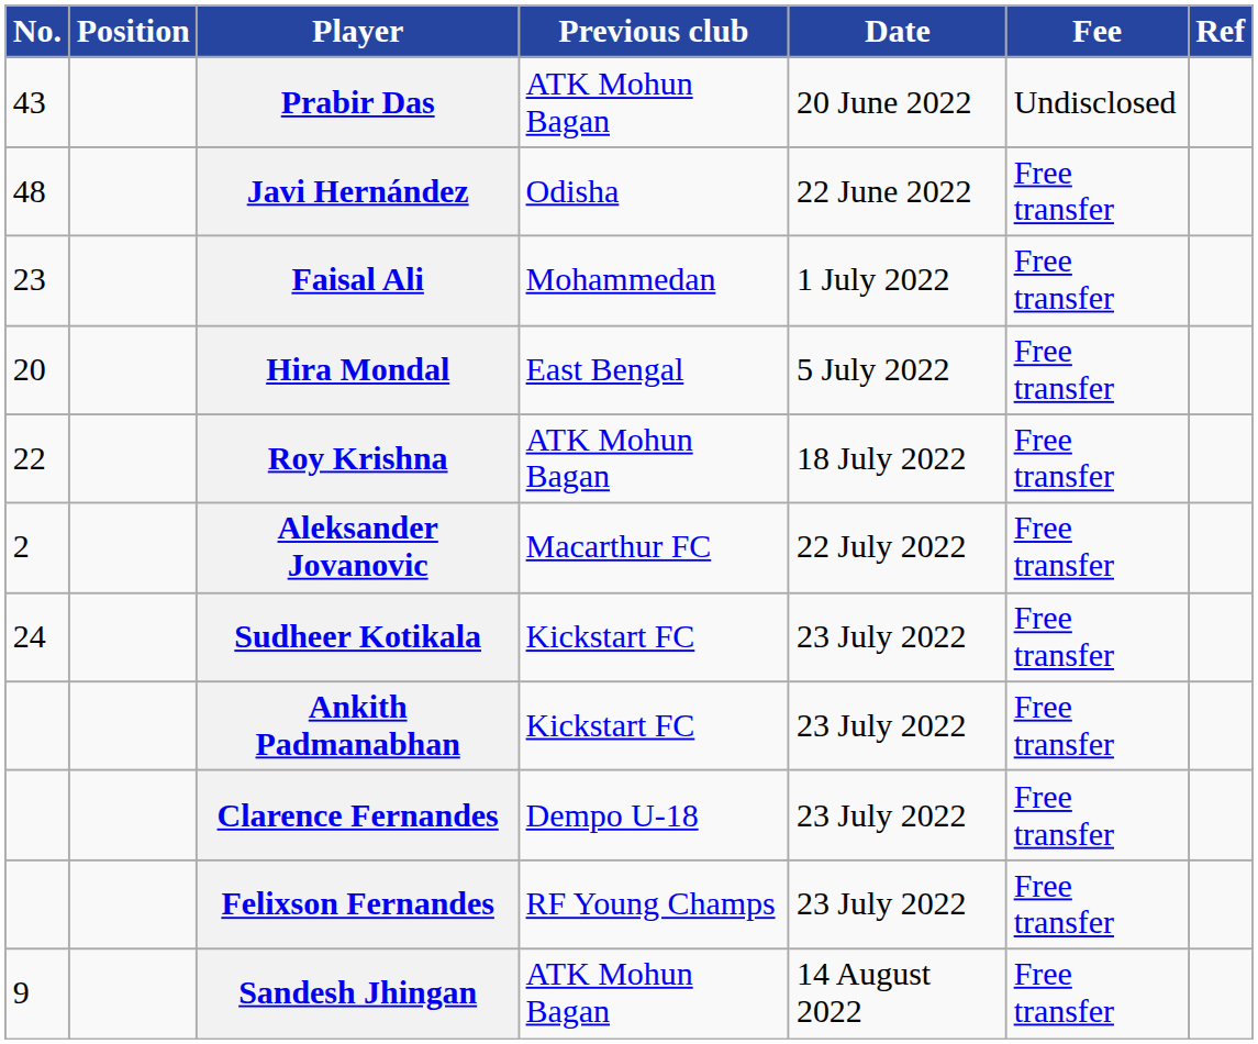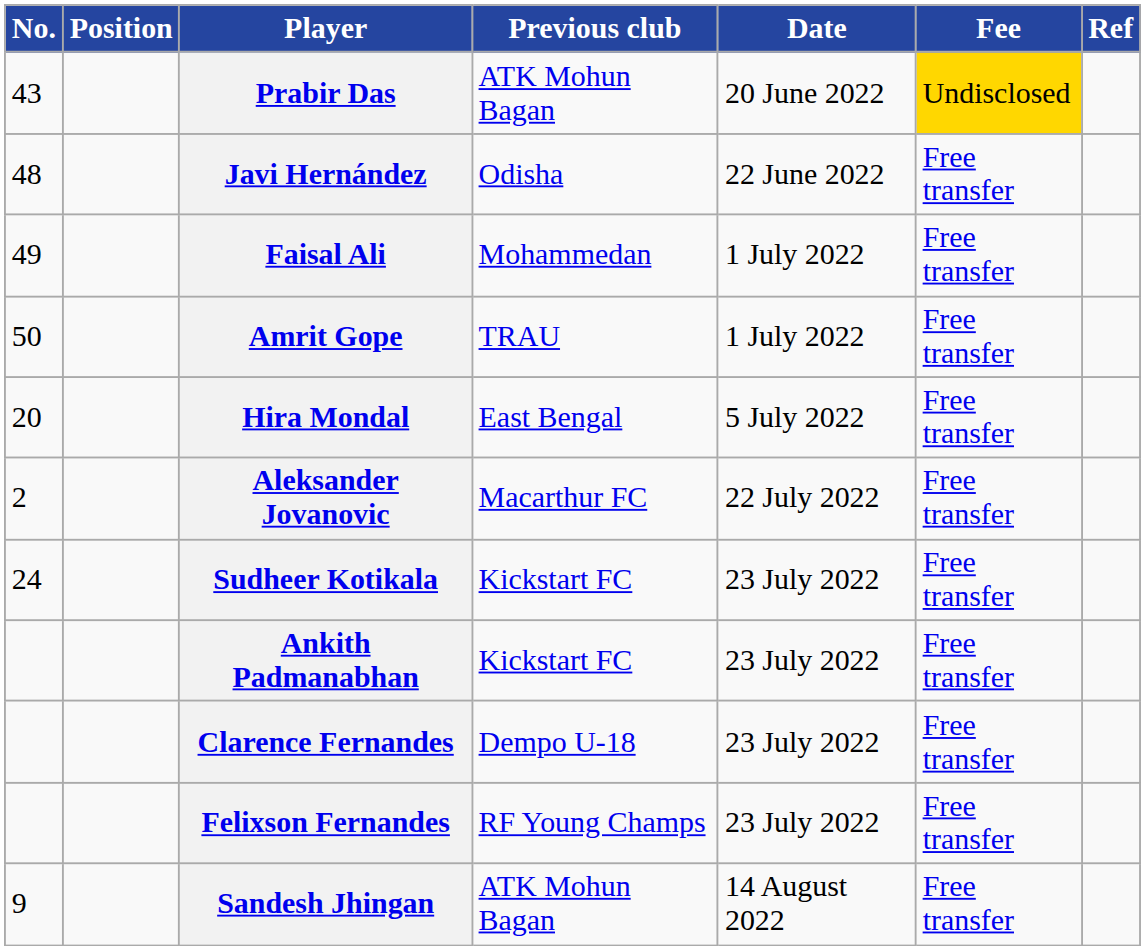Prabir Das | Fee: no background -> gold background
Faisal Ali | No.: 23 -> 49
+ row: 50 | Amrit Gope | TRAU | 1 July 2022 | Free transfer
- row: 22 | Roy Krishna | ATK Mohun Bagan | 18 July 2022 | Free transfer
